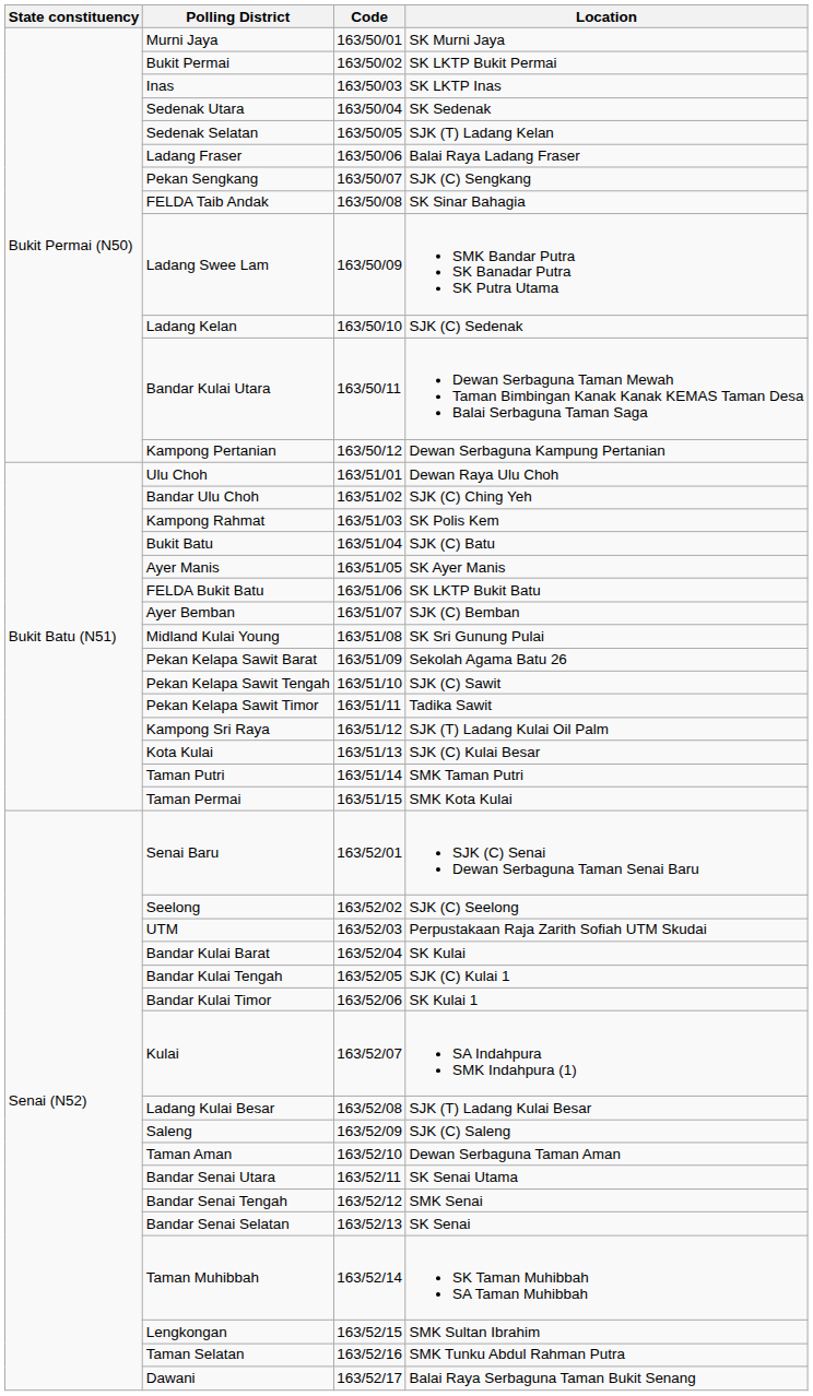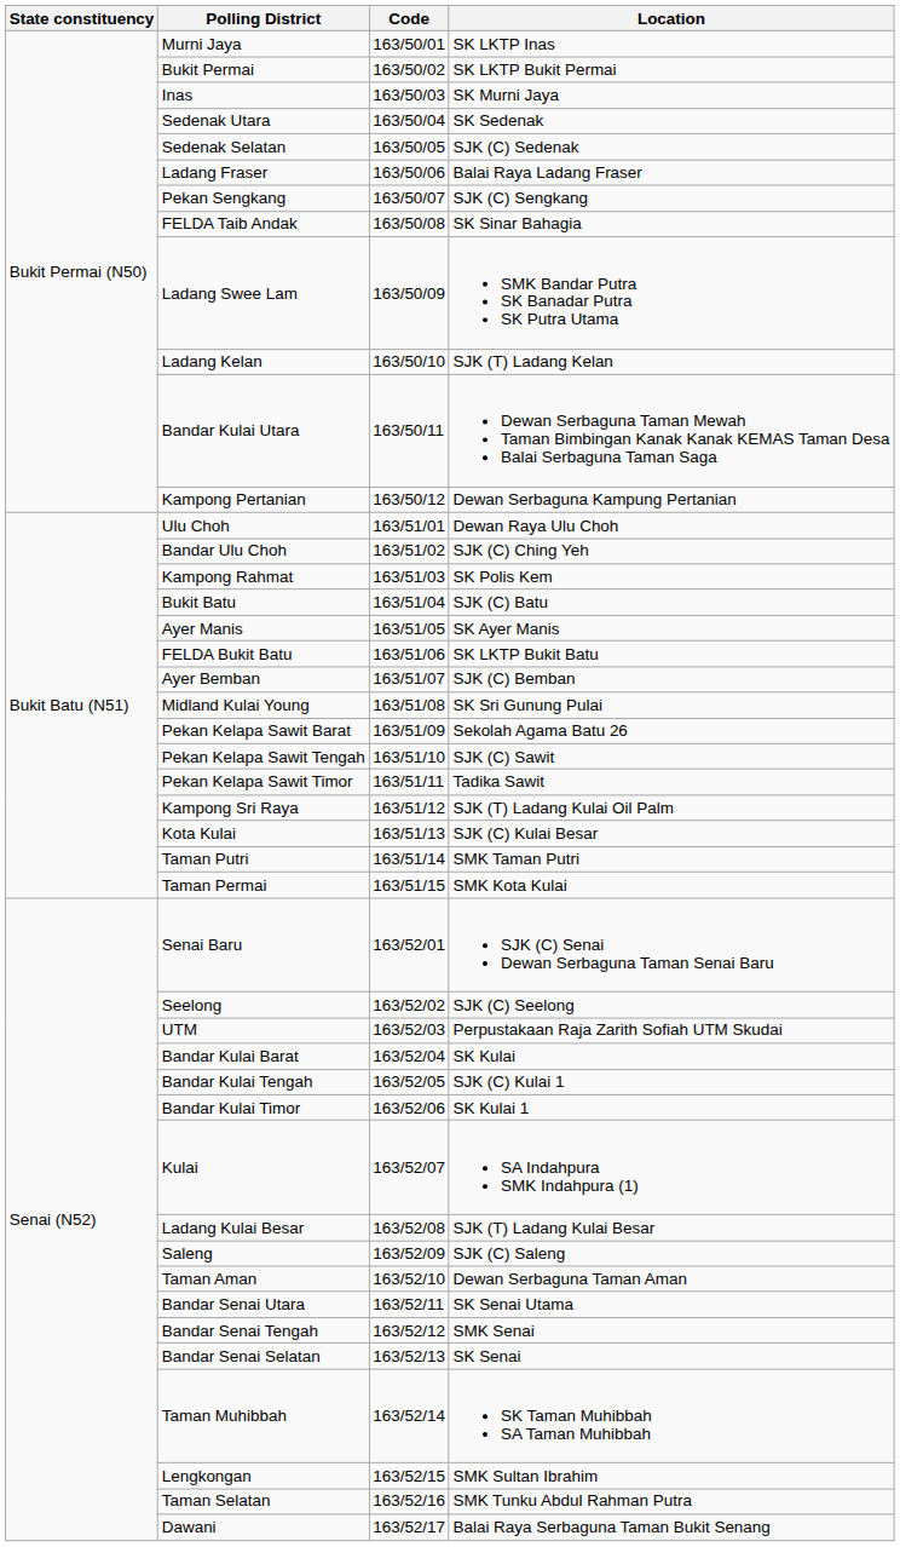Murni Jaya | Location: SK Murni Jaya -> SK LKTP Inas
Inas | Location: SK LKTP Inas -> SK Murni Jaya
Sedenak Selatan | Location: SJK (T) Ladang Kelan -> SJK (C) Sedenak
Ladang Kelan | Location: SJK (C) Sedenak -> SJK (T) Ladang Kelan
